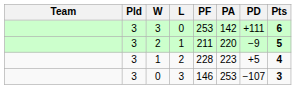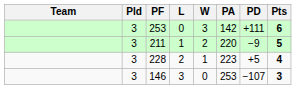columns swapped: W <-> PF
